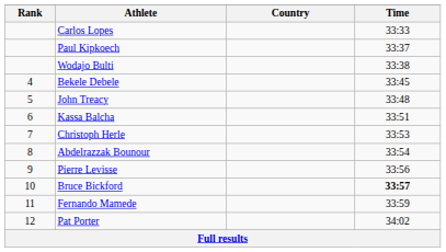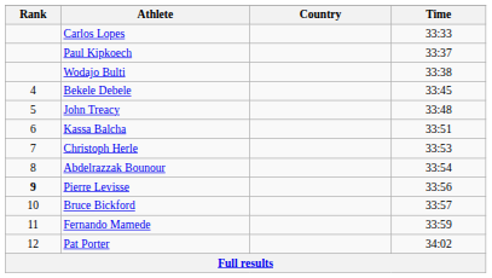Pierre Levisse | Rank: normal -> bold
Bruce Bickford | Time: bold -> normal
